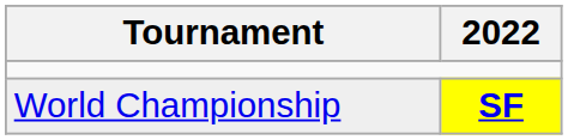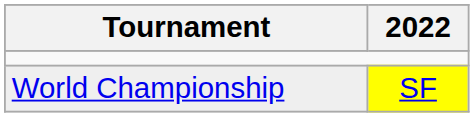World Championship | 2022: bold -> normal
